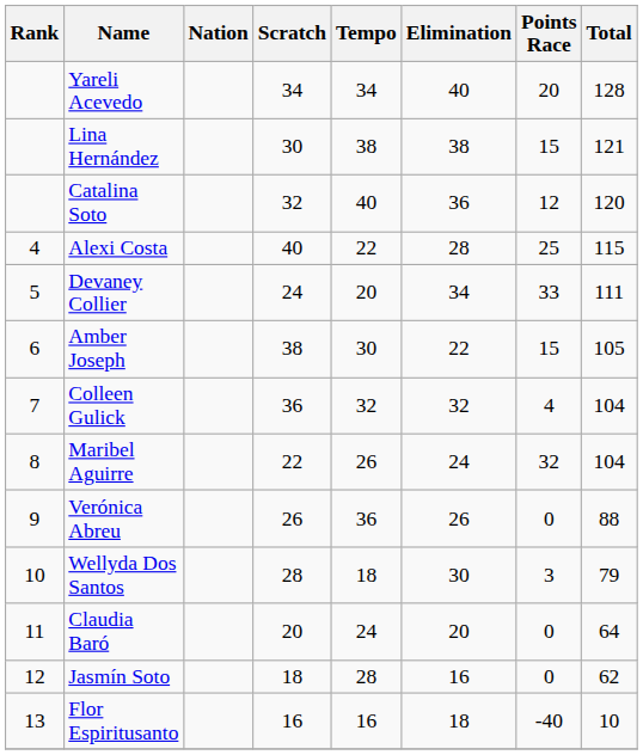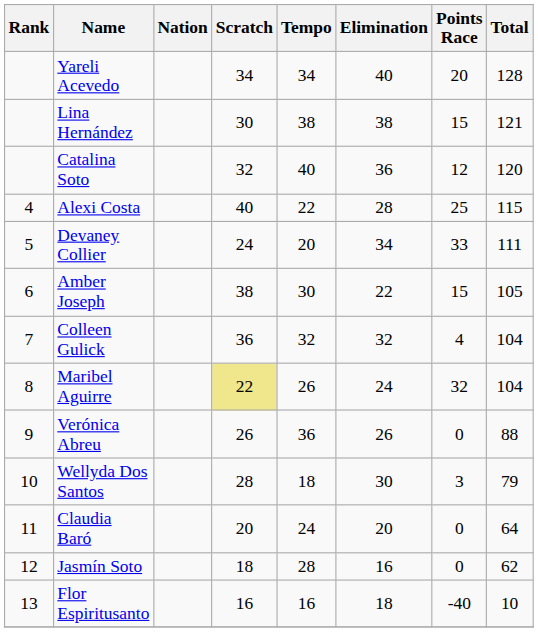Maribel Aguirre | Scratch: no background -> khaki background
